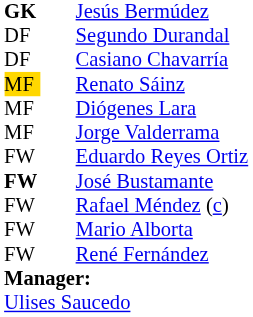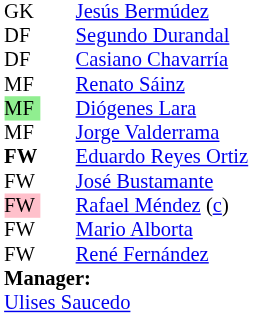Jesús Bermúdez | column 1: bold -> normal
Renato Sáinz | column 1: gold background -> no background
Diógenes Lara | column 1: no background -> lightgreen background
Eduardo Reyes Ortiz | column 1: normal -> bold
José Bustamante | column 1: bold -> normal
Rafael Méndez (c) | column 1: no background -> pink background
